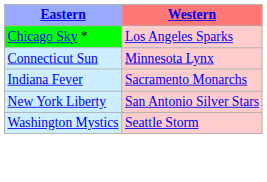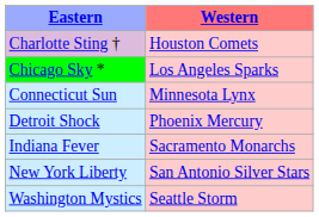+ row: Charlotte Sting † | Houston Comets
+ row: Detroit Shock | Phoenix Mercury
